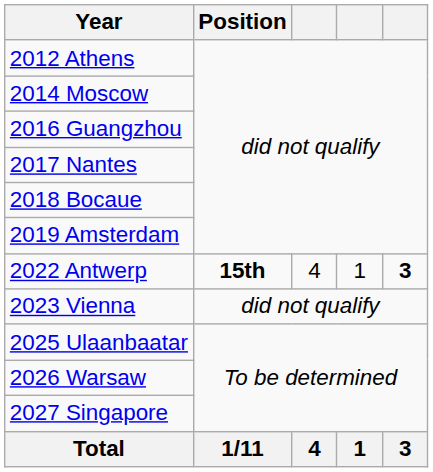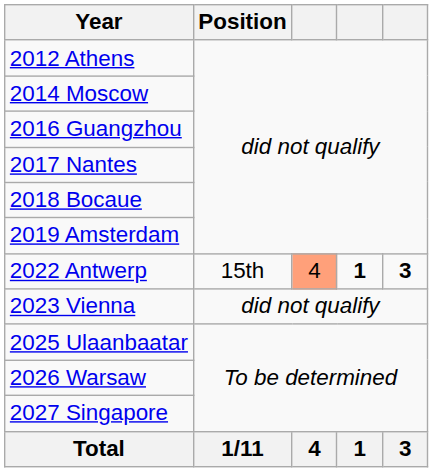2022 Antwerp | Position: bold -> normal
2022 Antwerp | column 3: no background -> lightsalmon background
2022 Antwerp | column 4: normal -> bold
